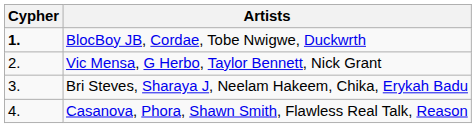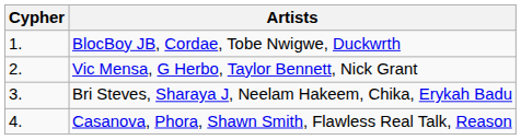BlocBoy JB, Cordae, Tobe Nwigwe, Duckwrth | Cypher: bold -> normal
